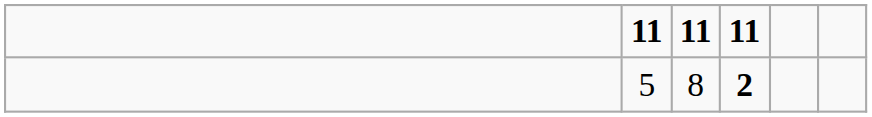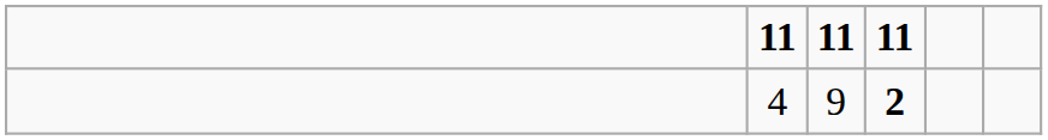row 2 | column 2: 5 -> 4
row 2 | column 3: 8 -> 9
